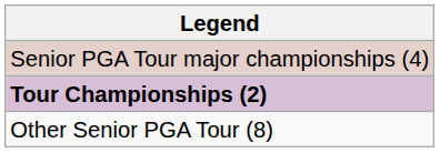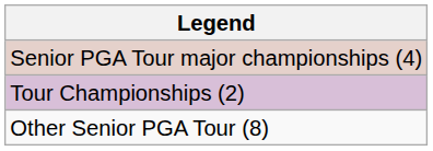row 3 | column 1: bold -> normal
